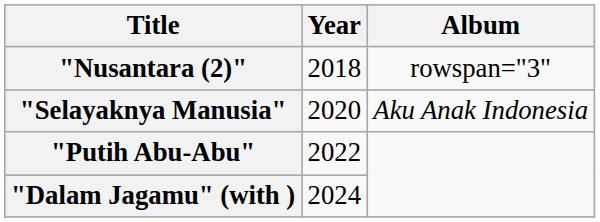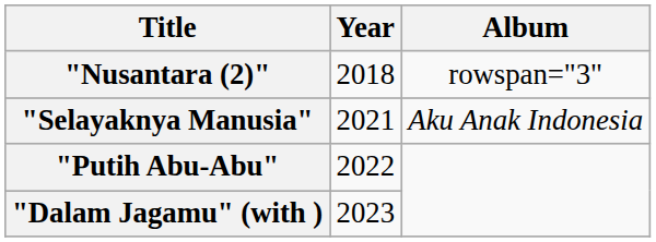"Selayaknya Manusia" | Year: 2020 -> 2021
"Dalam Jagamu" (with ) | Year: 2024 -> 2023
